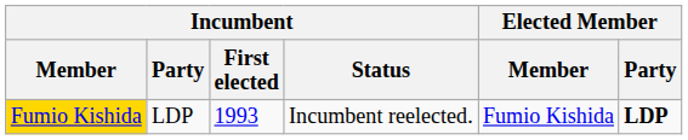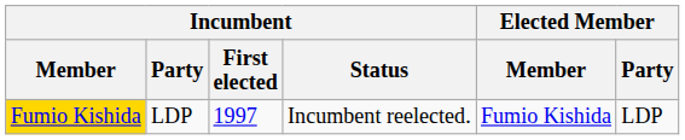row 3 | Incumbent / First elected: 1993 -> 1997
row 3 | Elected Member / Party: bold -> normal
